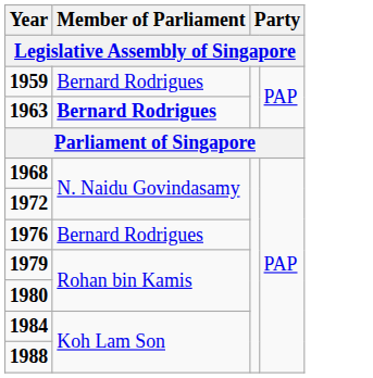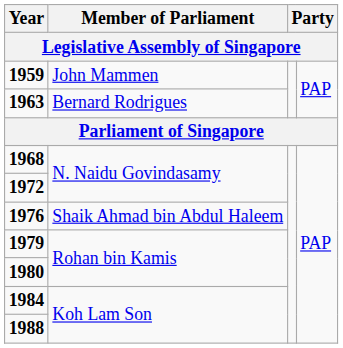1959 | Member of Parliament: Bernard Rodrigues -> John Mammen
1963 | Member of Parliament: bold -> normal
1976 | Member of Parliament: Bernard Rodrigues -> Shaik Ahmad bin Abdul Haleem
